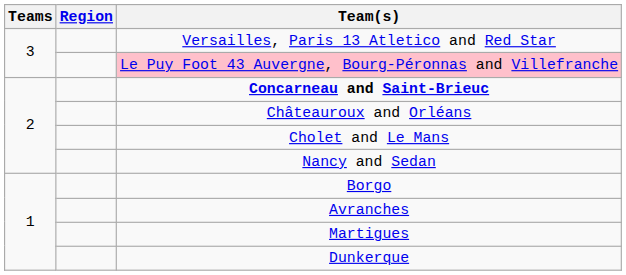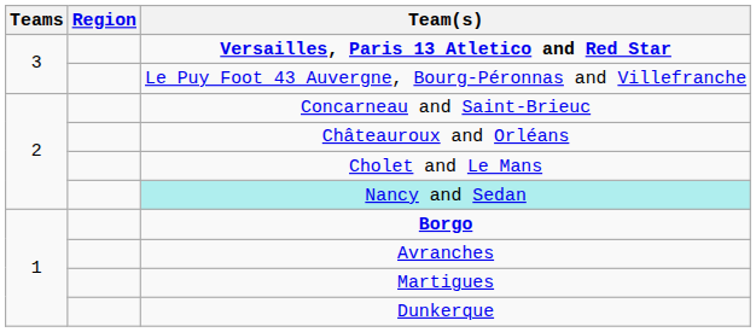Versailles, Paris 13 Atletico and Red Star | Team(s): normal -> bold
Le Puy Foot 43 Auvergne, Bourg-Péronnas and Villefranche | Team(s): pink background -> no background
Concarneau and Saint-Brieuc | Team(s): bold -> normal
Nancy and Sedan | Team(s): no background -> paleturquoise background
Borgo | Team(s): normal -> bold
